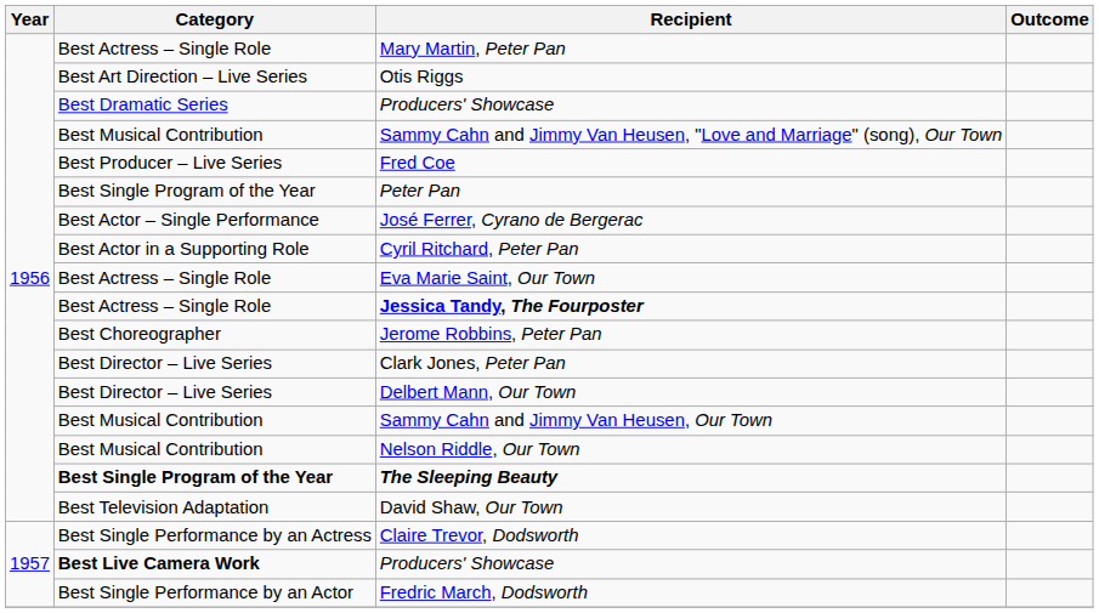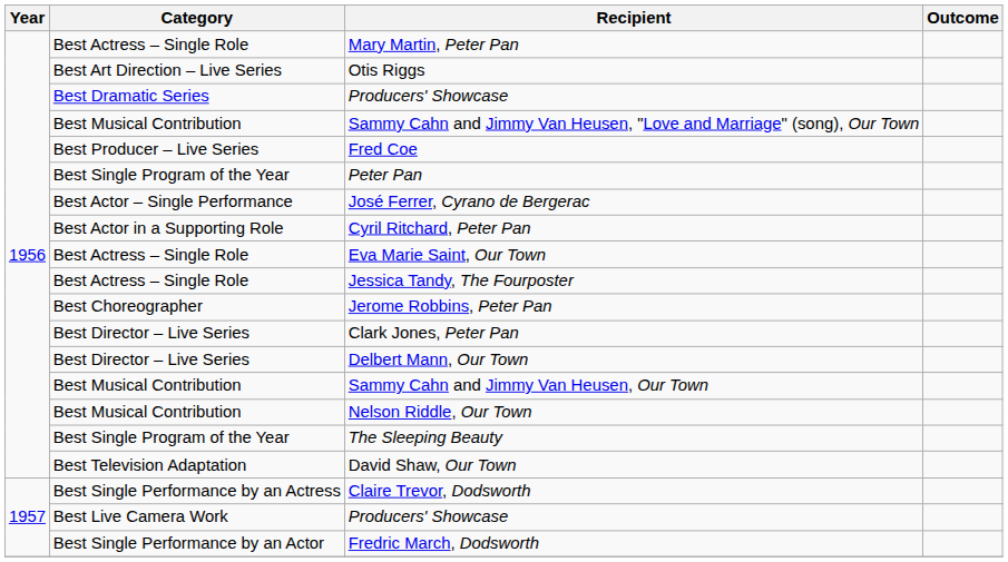Jessica Tandy, The Fourposter | Recipient: bold -> normal
The Sleeping Beauty | Category: bold -> normal
The Sleeping Beauty | Recipient: bold -> normal
Best Live Camera Work / Producers' Showcase | Category: bold -> normal
